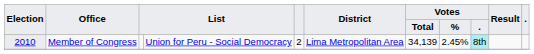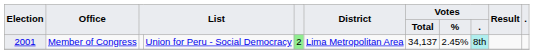Member of Congress | Election: 2010 -> 2001
Member of Congress | column 5: no background -> lightgreen background
Member of Congress | Votes / Total: 34,139 -> 34,137
